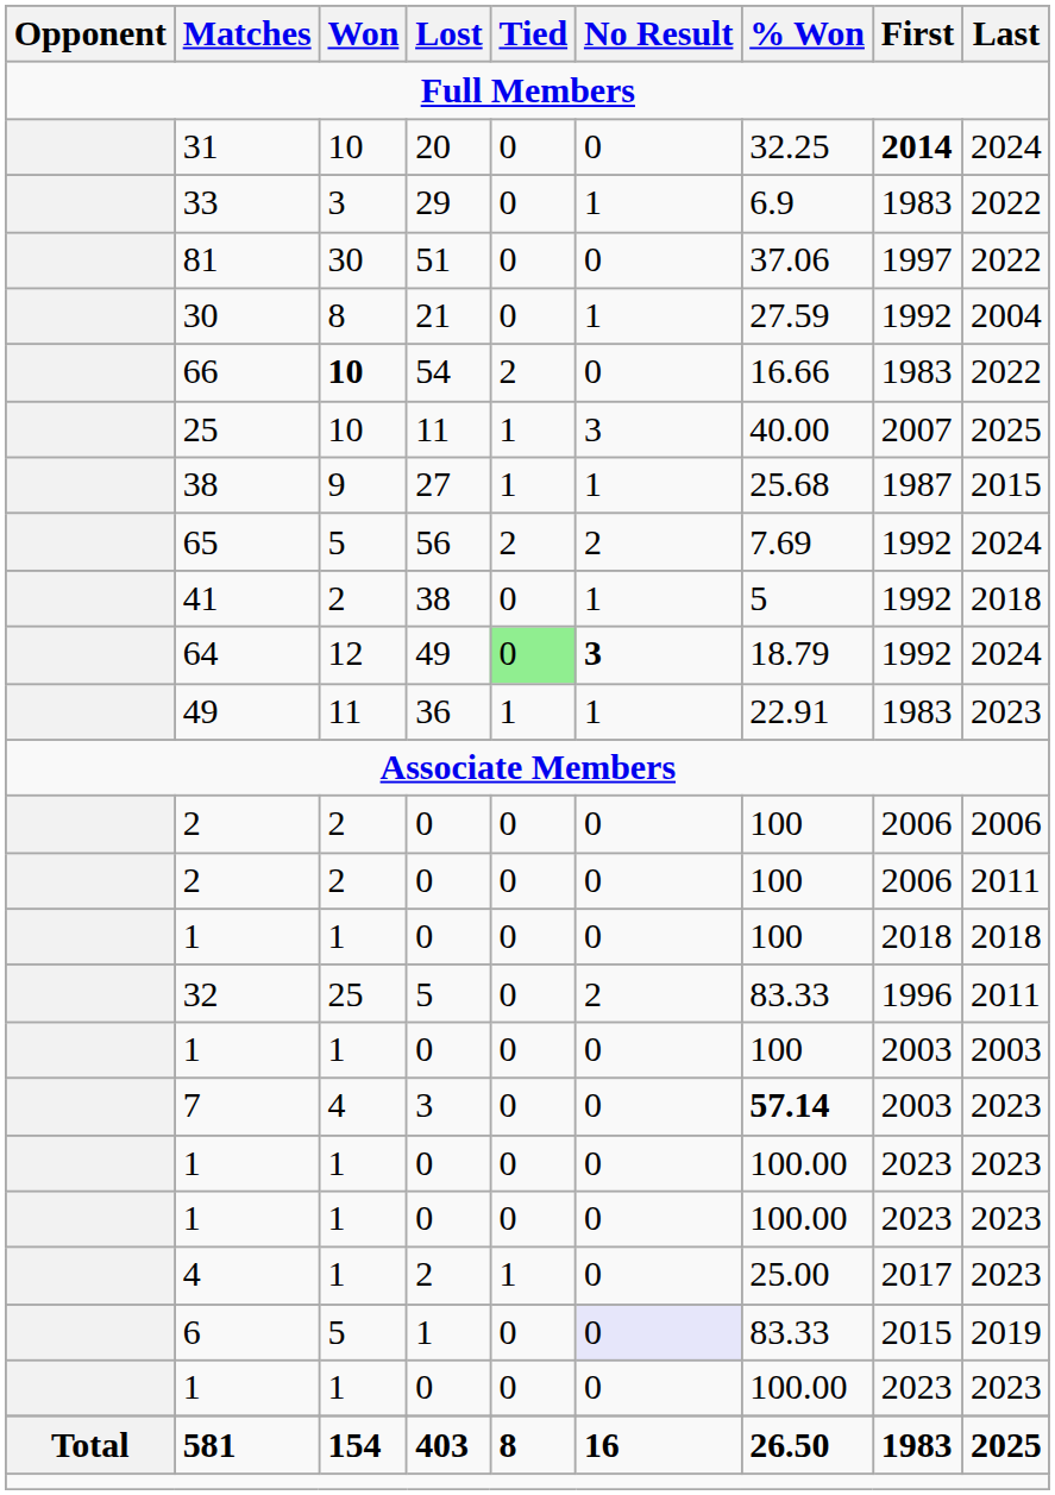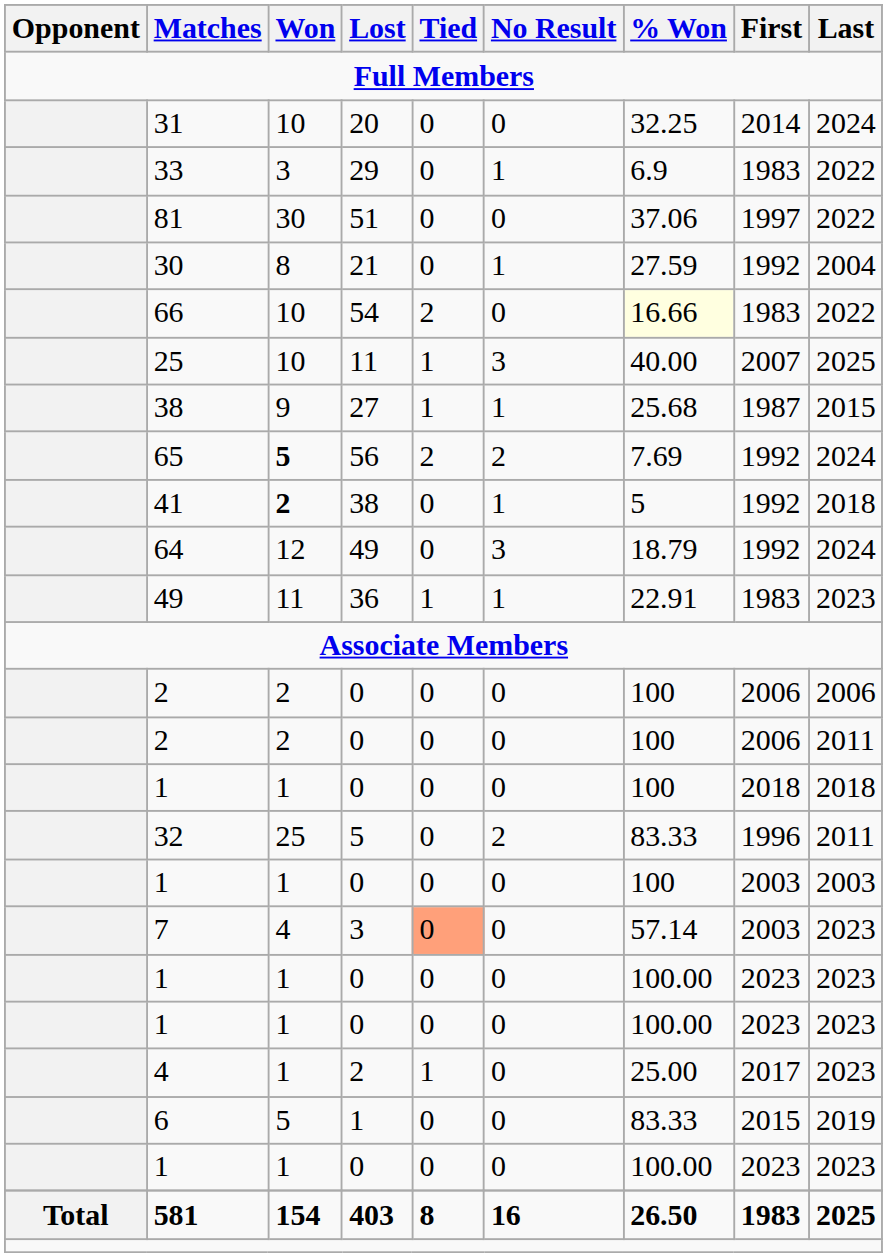31 | First: bold -> normal
66 | Won: bold -> normal
66 | % Won: no background -> lightyellow background
65 | Won: normal -> bold
41 | Won: normal -> bold
64 | Tied: lightgreen background -> no background
64 | No Result: bold -> normal
7 | Tied: no background -> lightsalmon background
7 | % Won: bold -> normal
6 | No Result: lavender background -> no background
